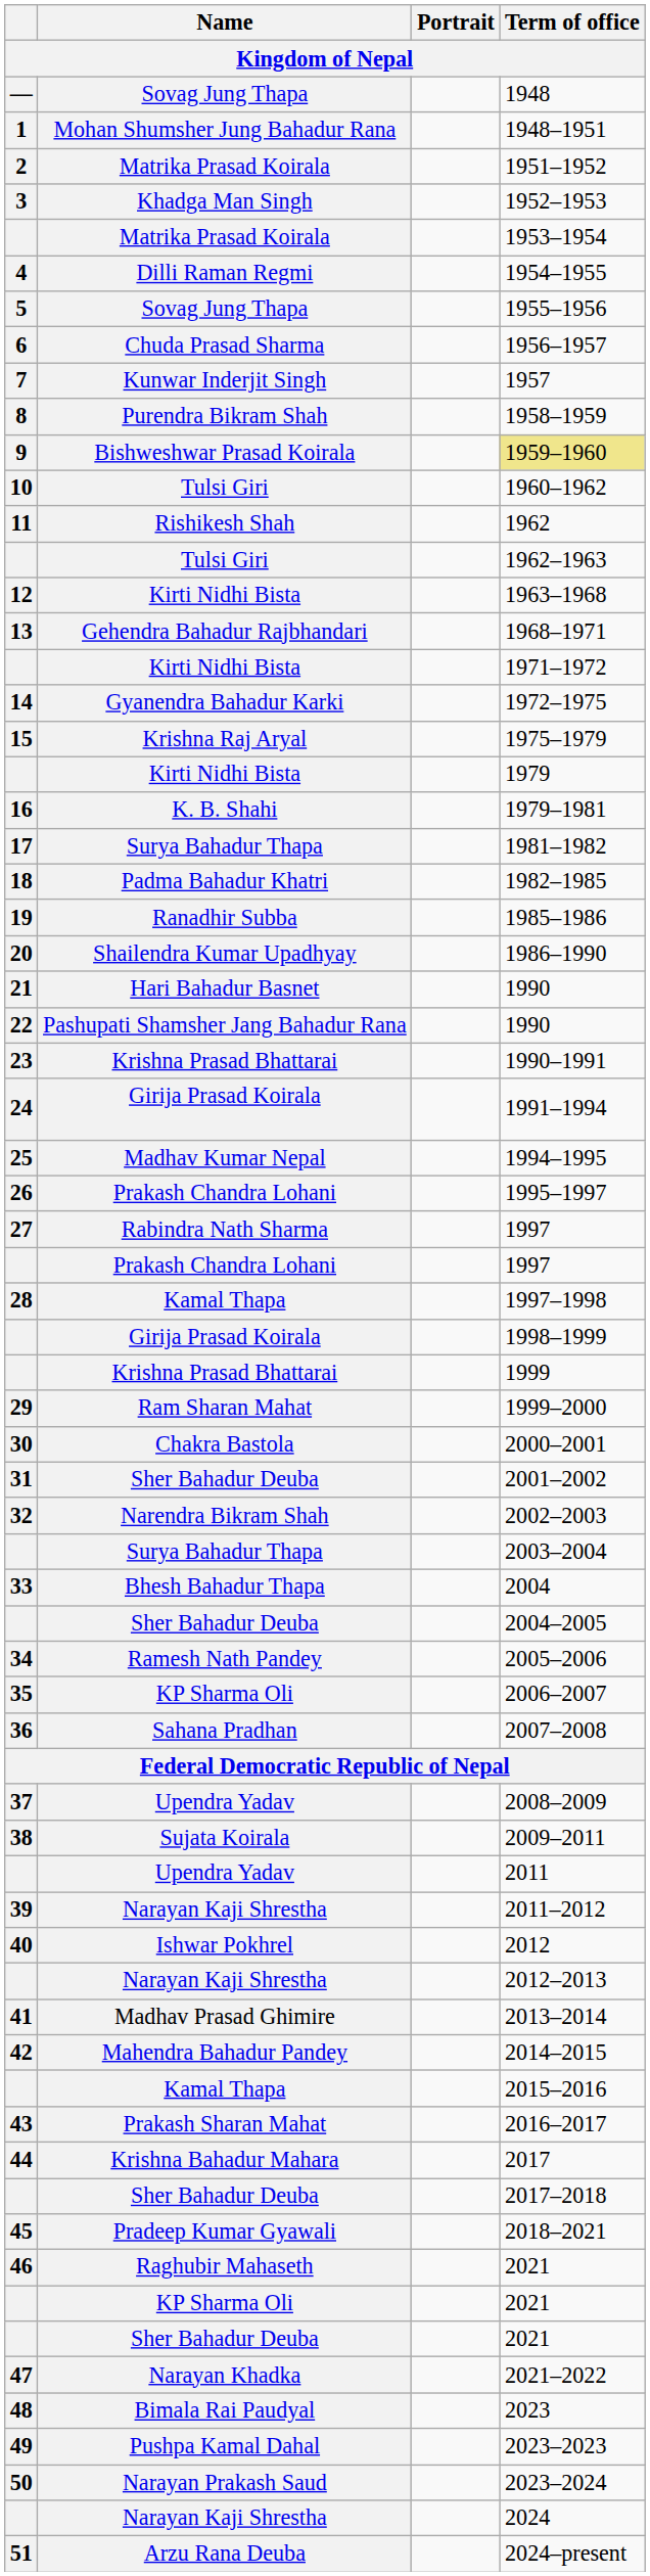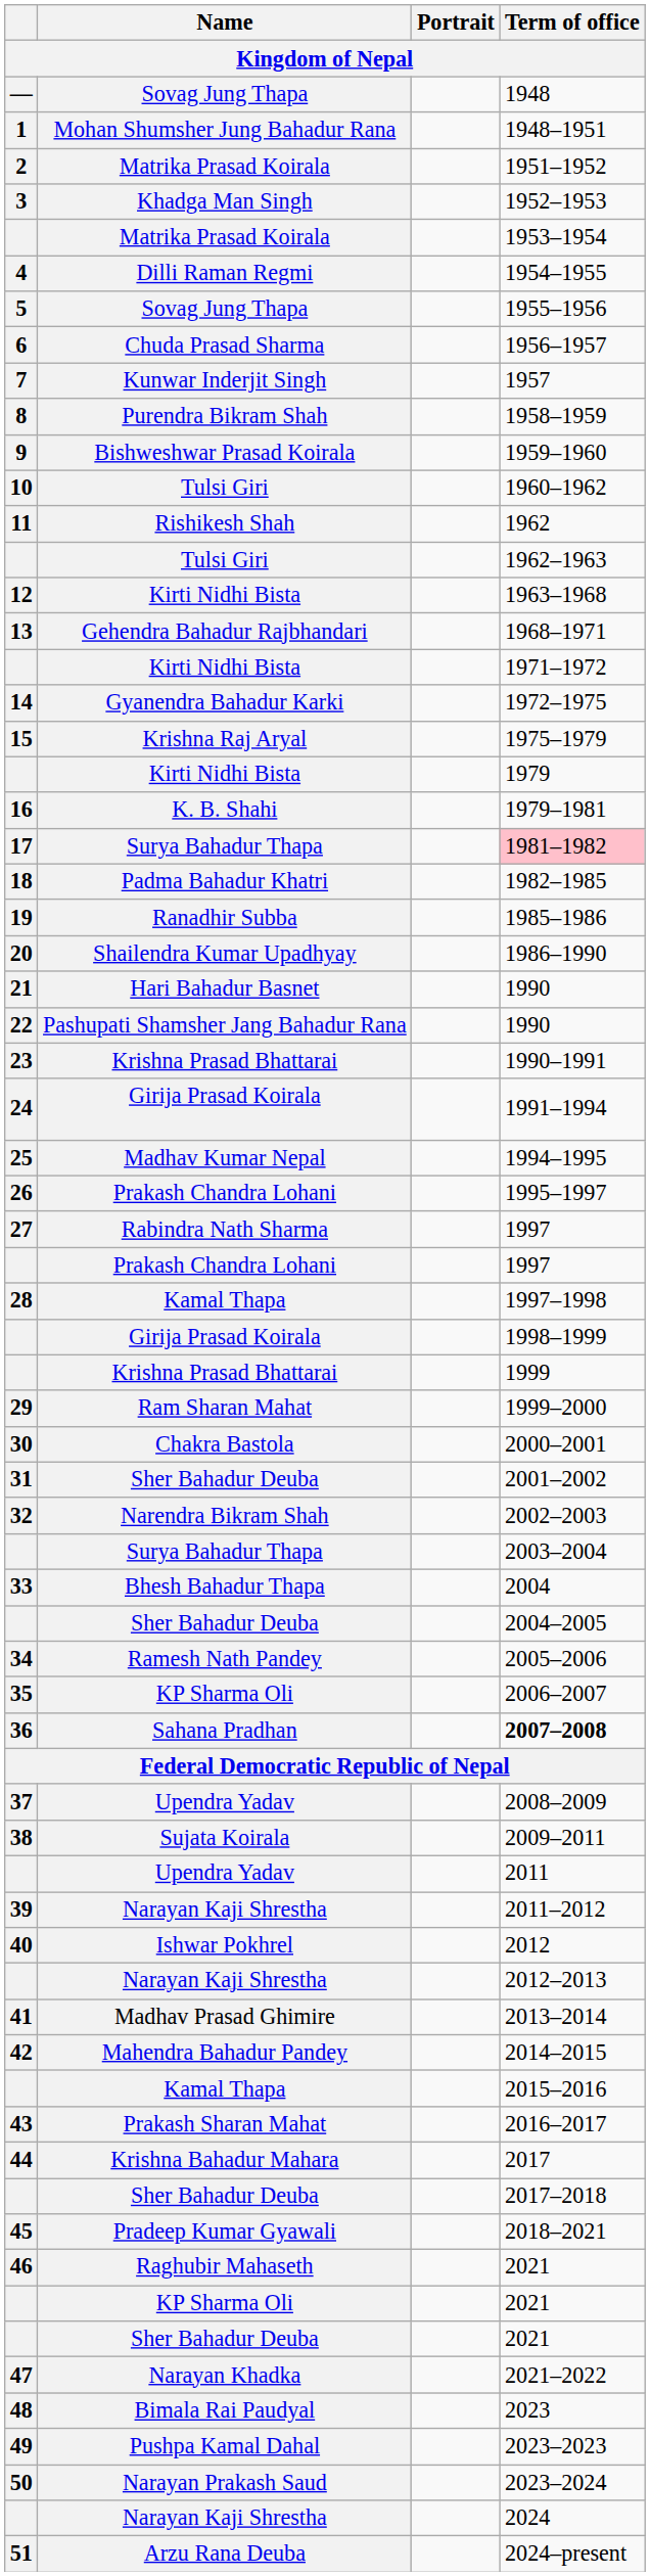1959–1960 | Term of office: khaki background -> no background
1981–1982 | Term of office: no background -> pink background
2007–2008 | Term of office: normal -> bold
